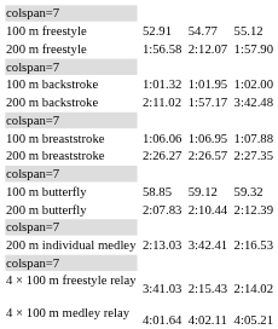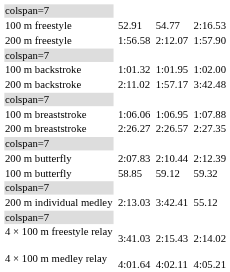100 m freestyle | column 4: 55.12 -> 2:16.53
rows swapped: 100 m butterfly <-> 200 m butterfly
200 m individual medley | column 4: 2:16.53 -> 55.12
